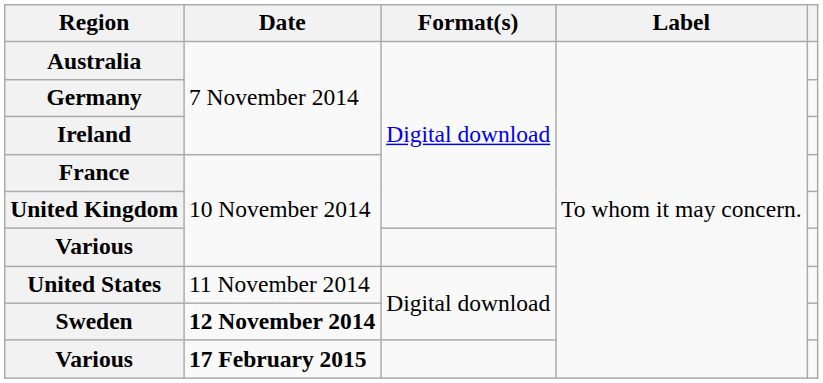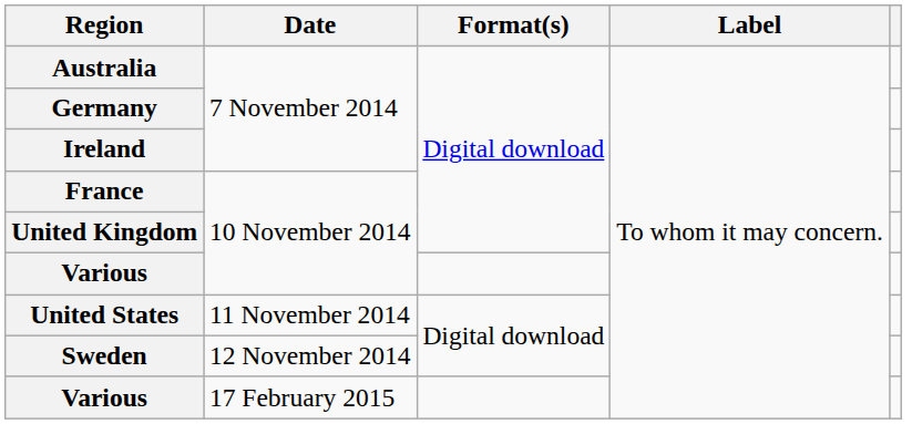Sweden | Date: bold -> normal
Various / 17 February 2015 | Date: bold -> normal
